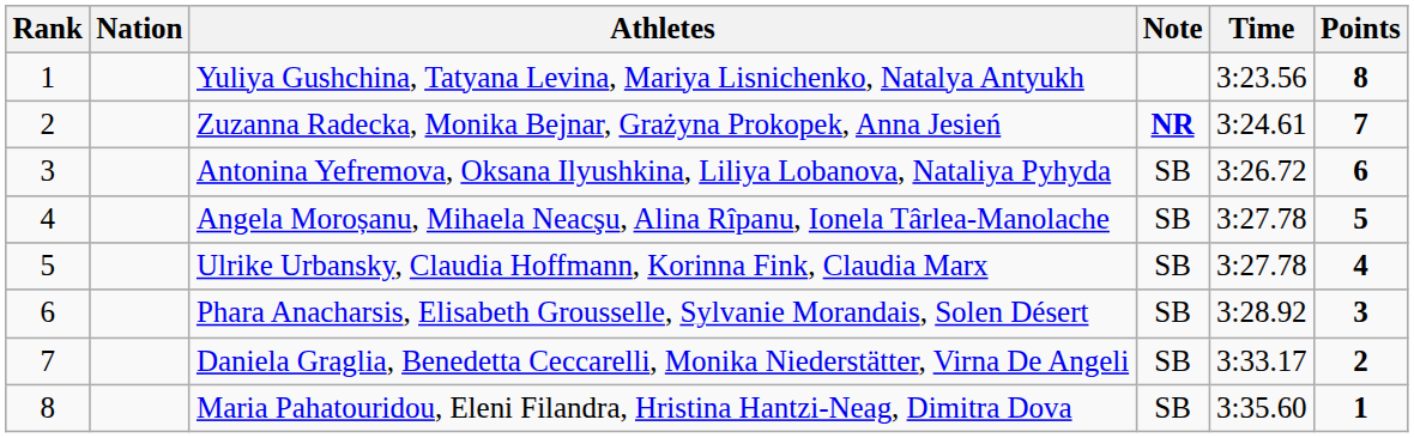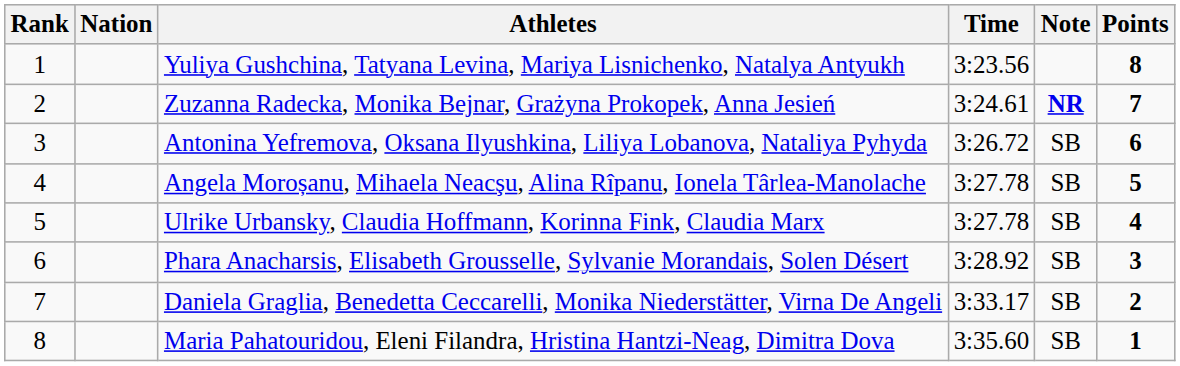columns swapped: Time <-> Note
